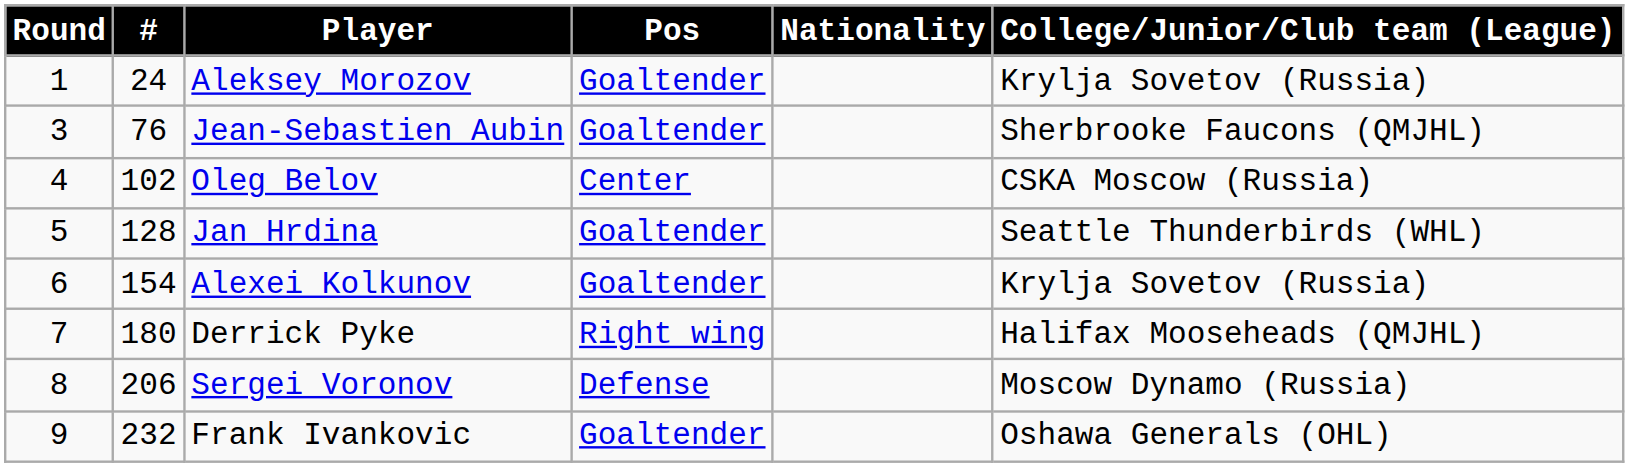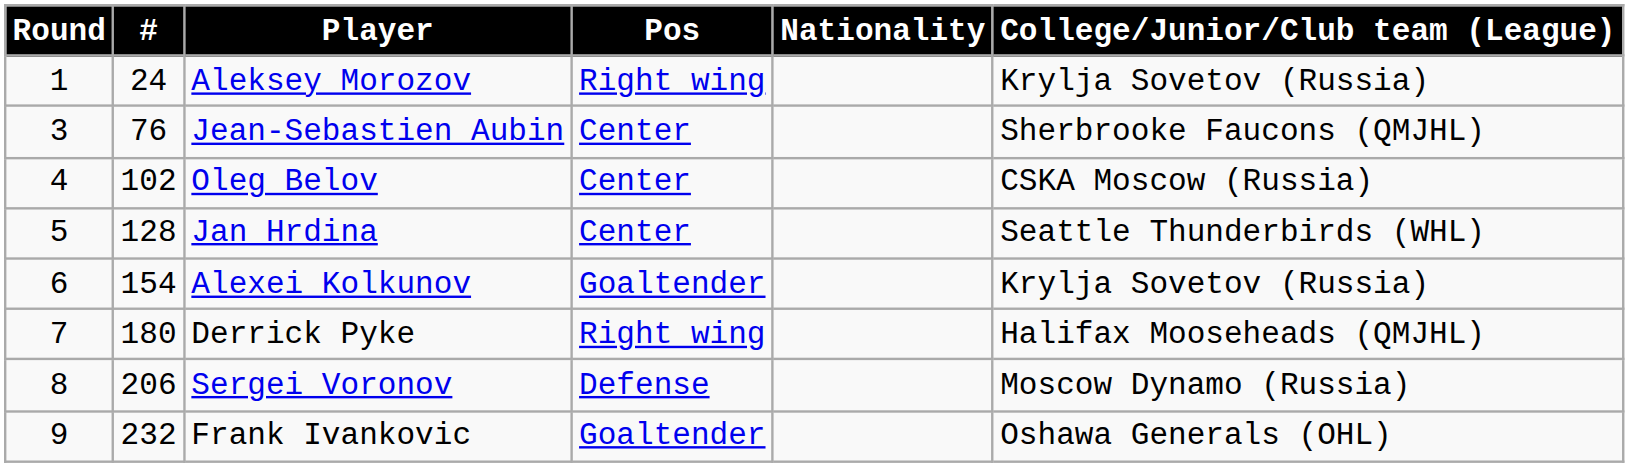Aleksey Morozov | Pos: Goaltender -> Right wing
Jean-Sebastien Aubin | Pos: Goaltender -> Center
Jan Hrdina | Pos: Goaltender -> Center
